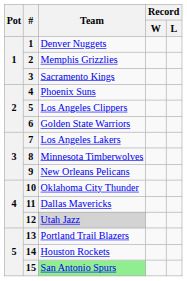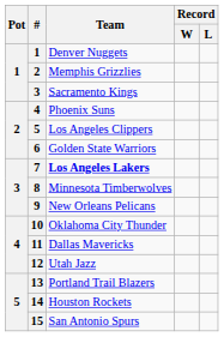Los Angeles Lakers | Team: normal -> bold
Utah Jazz | Team: lightgrey background -> no background
San Antonio Spurs | Team: lightgreen background -> no background
